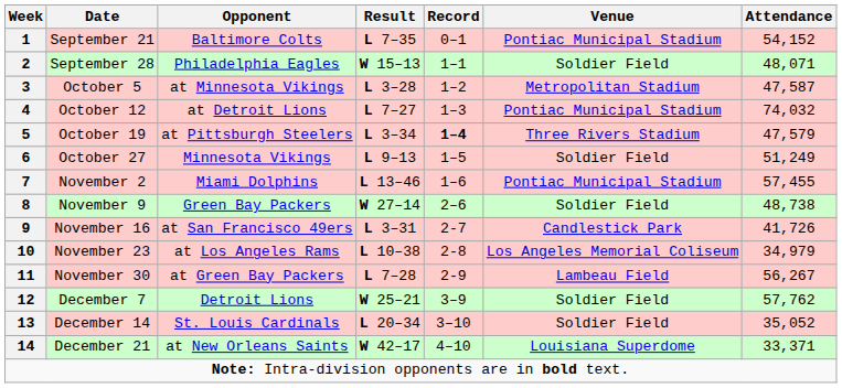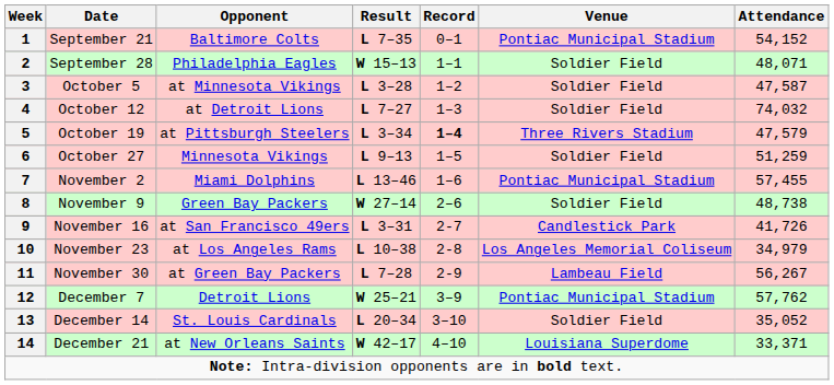3 | Venue: Metropolitan Stadium -> Soldier Field
4 | Venue: Pontiac Municipal Stadium -> Soldier Field
6 | Attendance: 51,249 -> 51,259
12 | Venue: Soldier Field -> Pontiac Municipal Stadium
